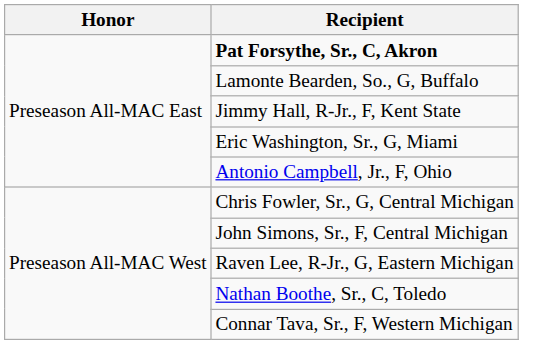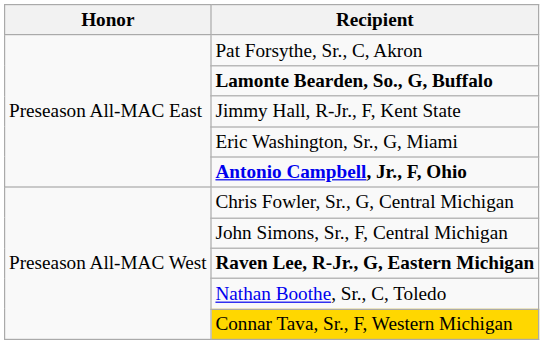row 2 | Recipient: bold -> normal
row 3 | Recipient: normal -> bold
row 6 | Recipient: normal -> bold
row 9 | Recipient: normal -> bold
row 11 | Recipient: no background -> gold background
